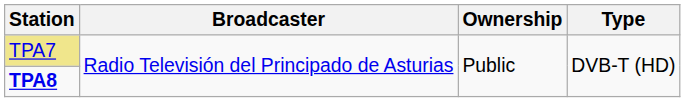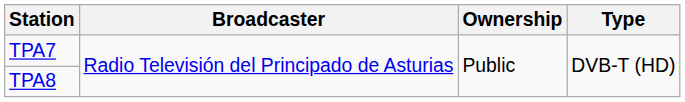TPA7 | Station: khaki background -> no background
TPA8 | Station: bold -> normal
